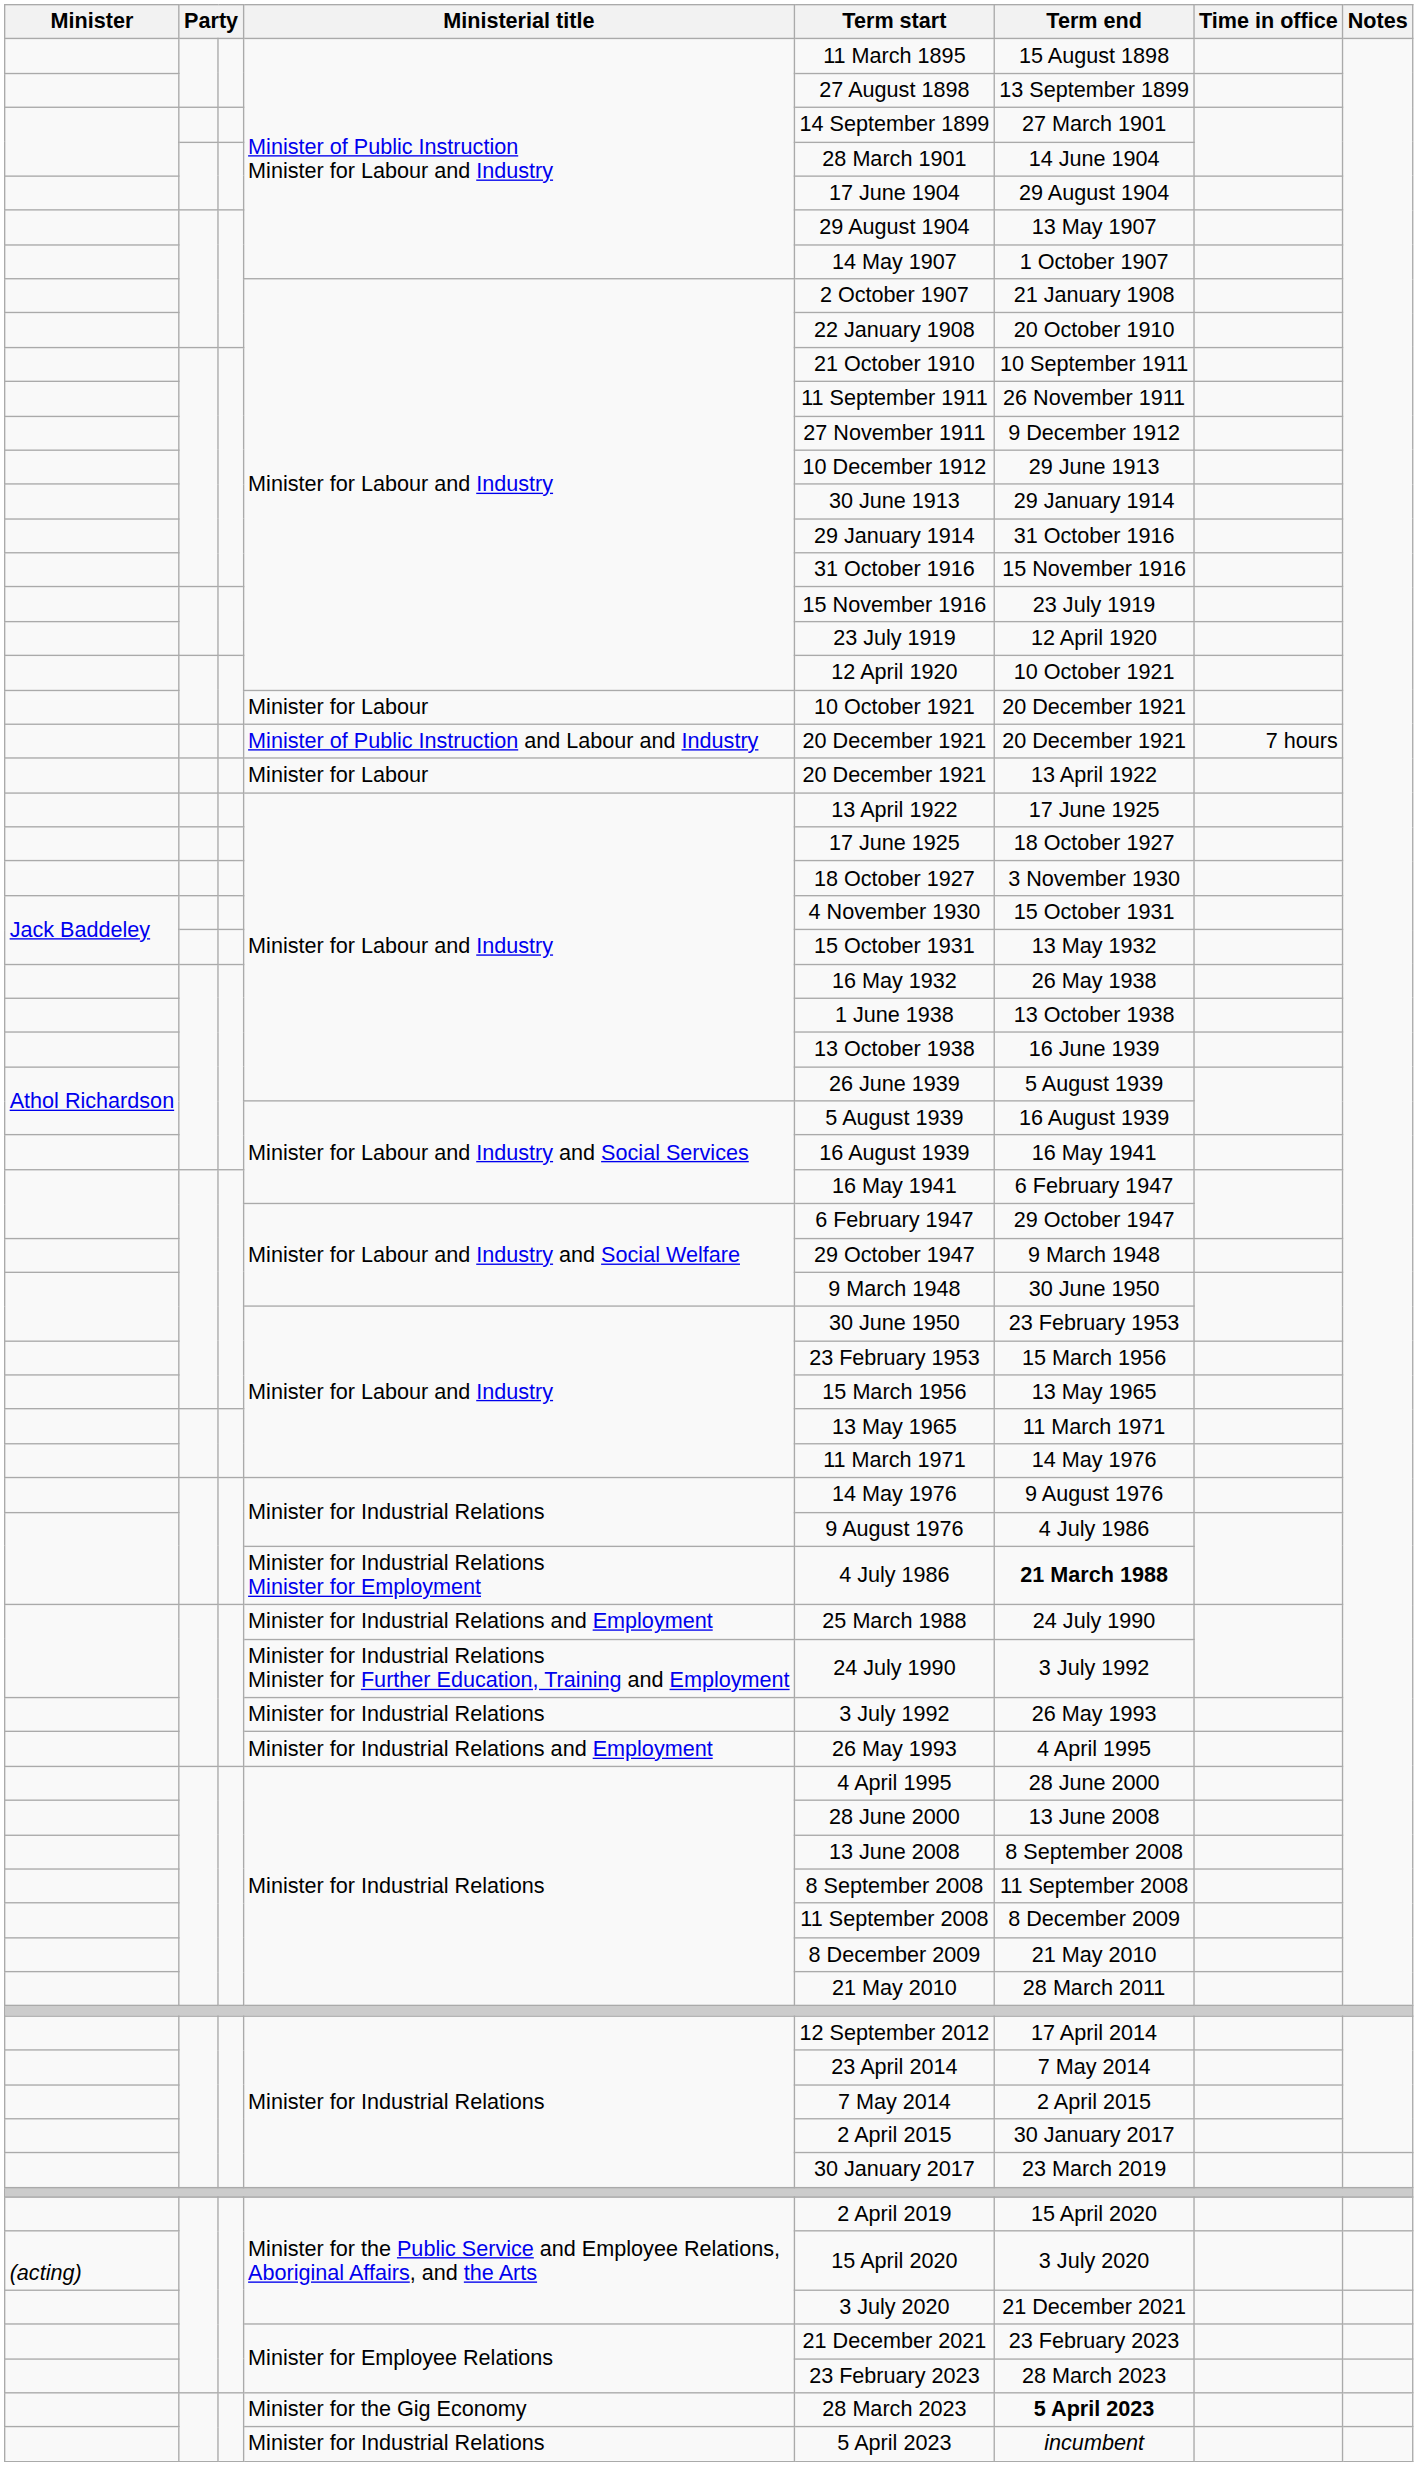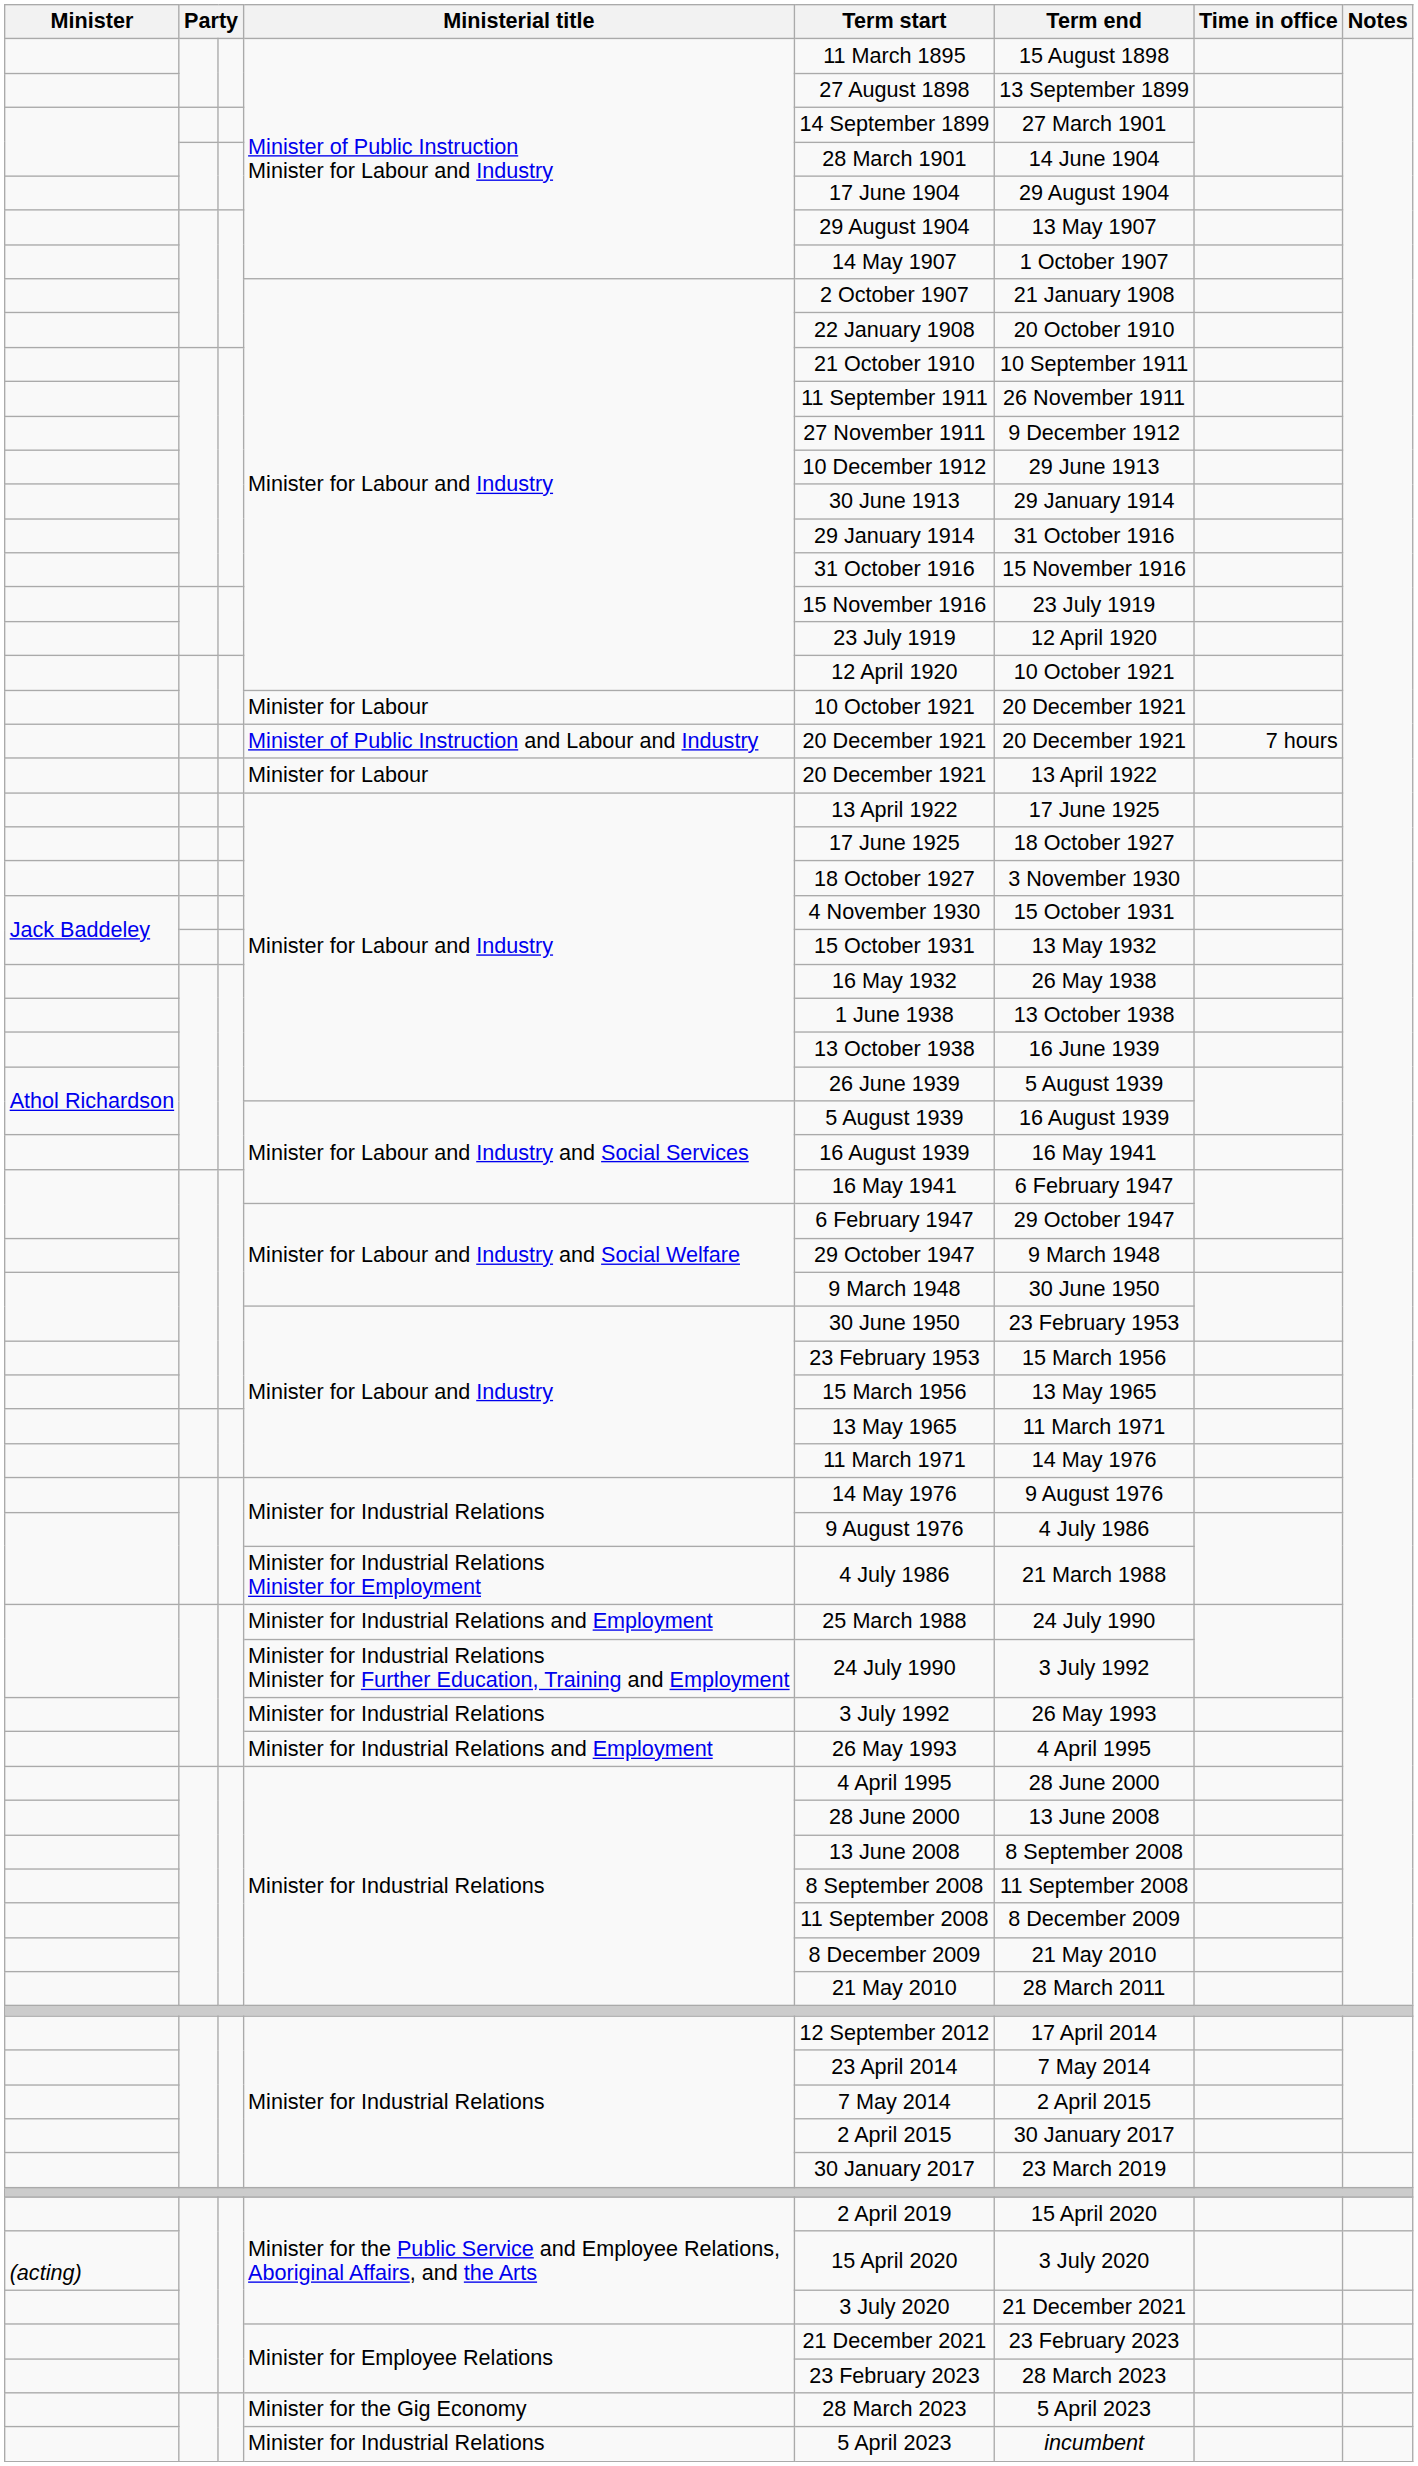Minister for Industrial Relations Minister for Employment | Term end: bold -> normal
Minister for the Gig Economy | Term end: bold -> normal
